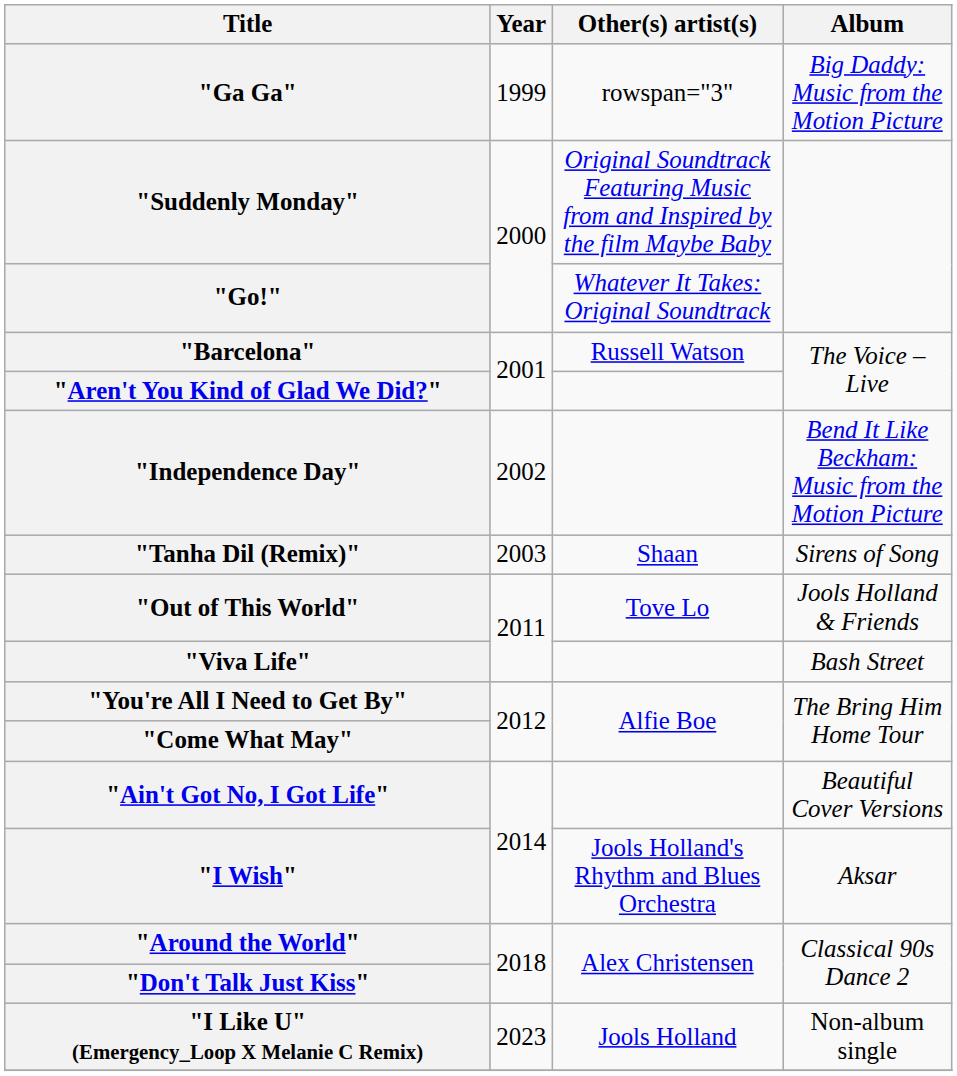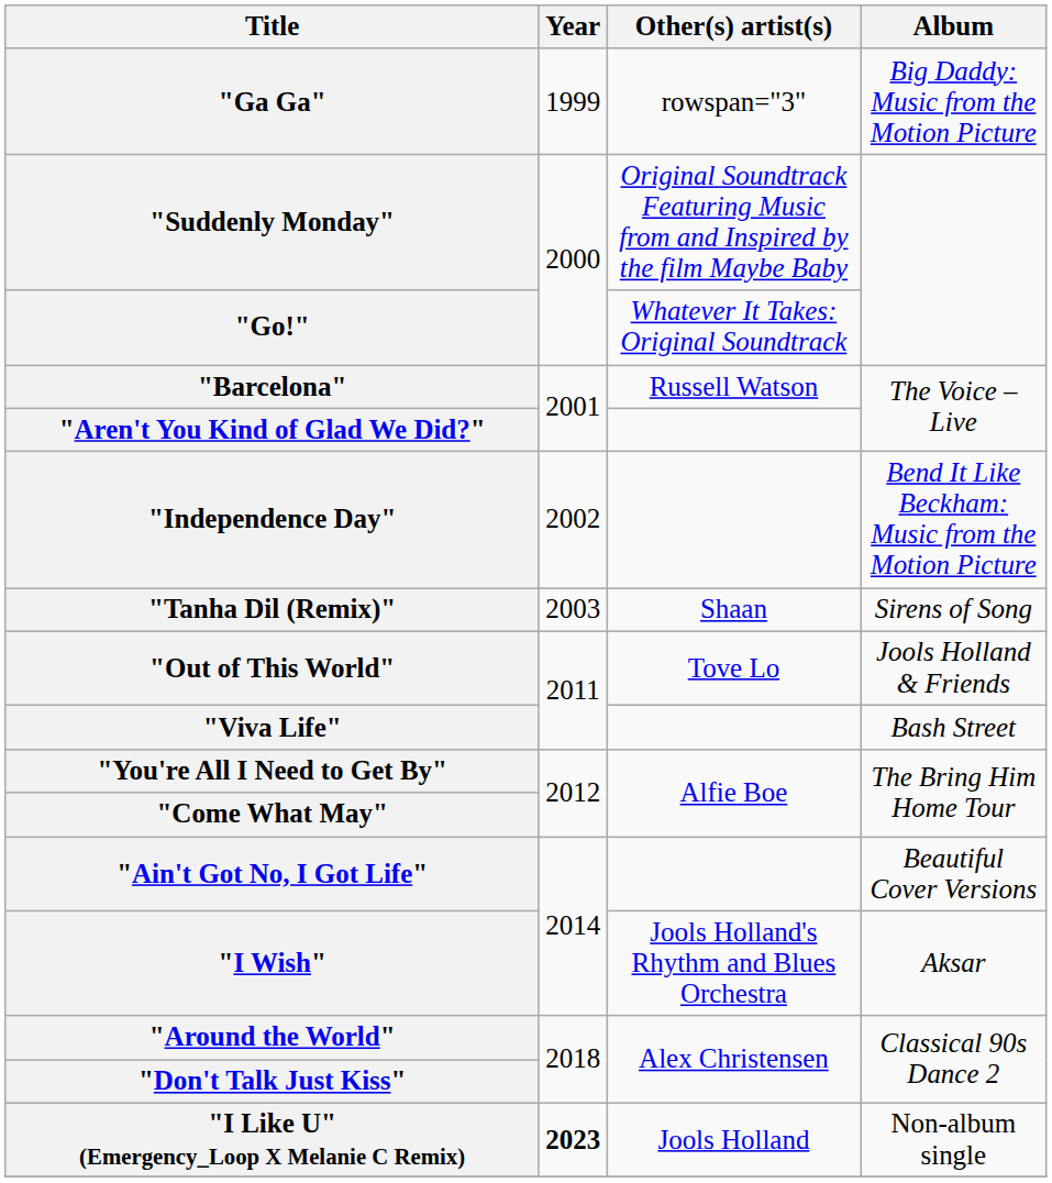"I Like U" (Emergency_Loop X Melanie C Remix) | Year: normal -> bold
